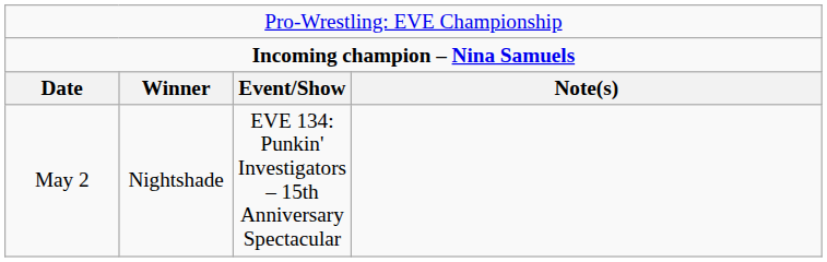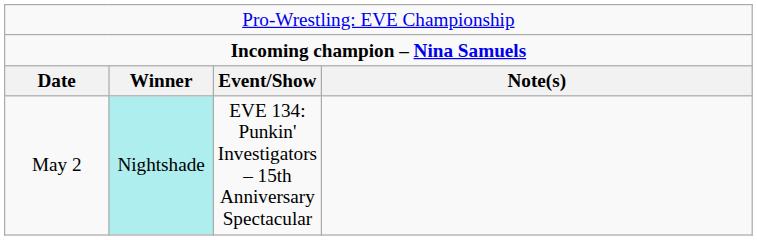May 2 | column 2: no background -> paleturquoise background
